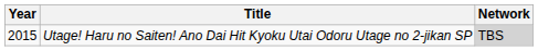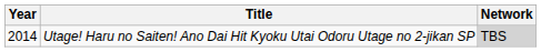row 2 | Year: 2015 -> 2014
